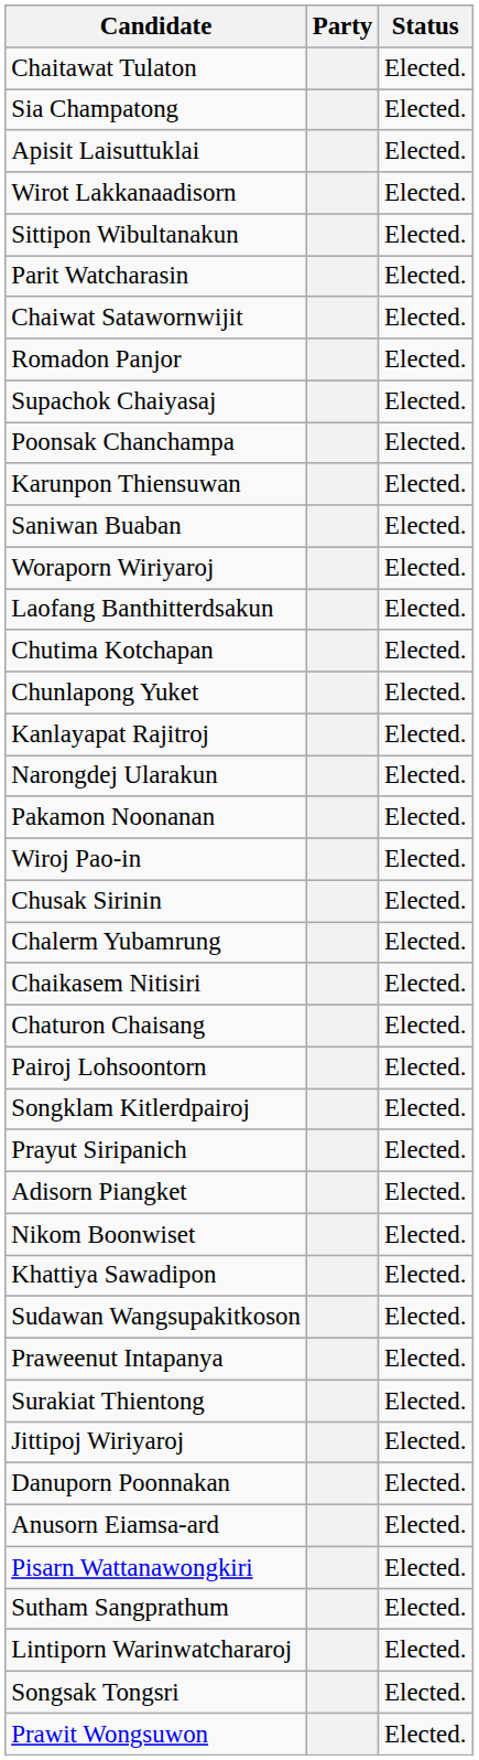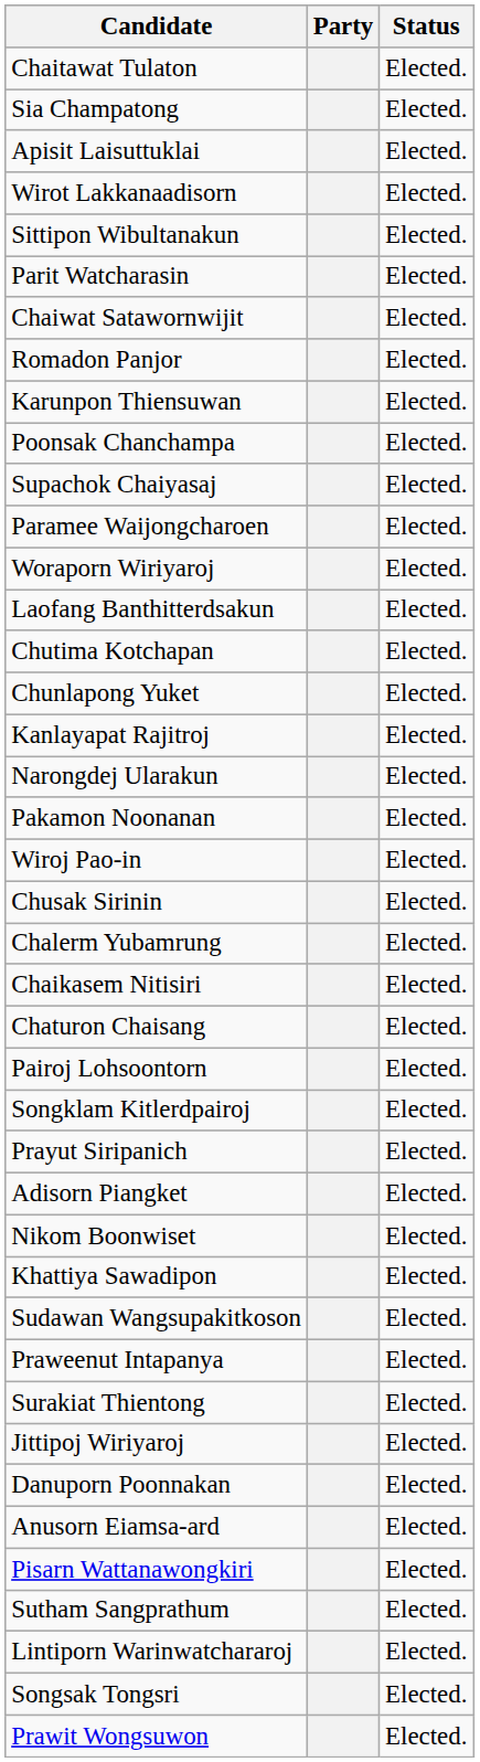rows swapped: Karunpon Thiensuwan <-> Supachok Chaiyasaj
- row: Saniwan Buaban | Elected.
+ row: Paramee Waijongcharoen | Elected.
